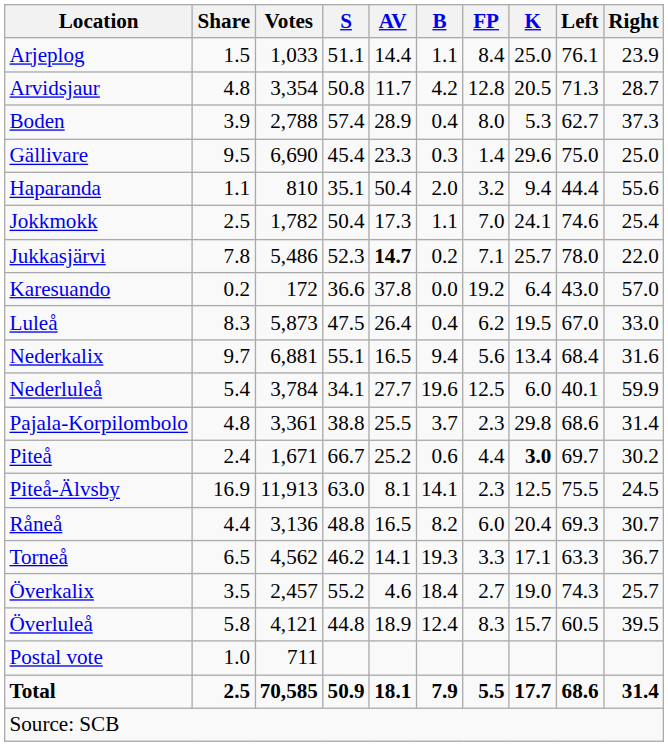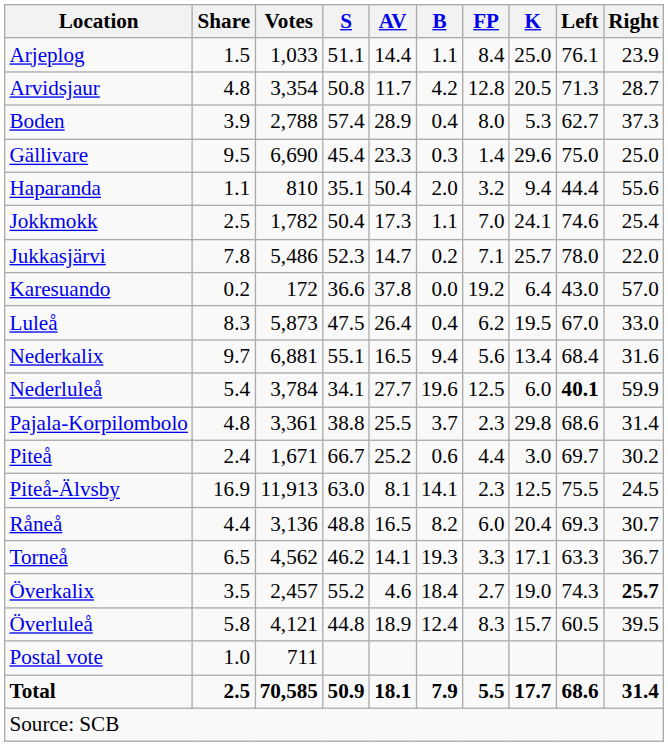Jukkasjärvi | AV: bold -> normal
Nederluleå | Left: normal -> bold
Piteå | K: bold -> normal
Överkalix | Right: normal -> bold
